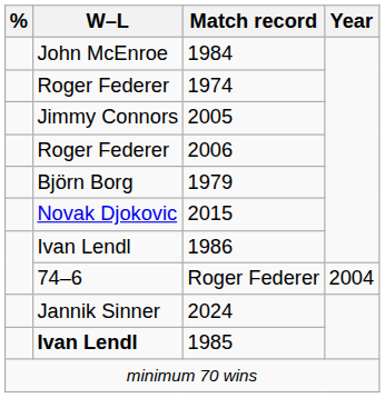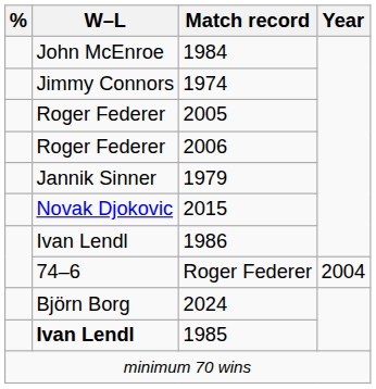1974 | W–L: Roger Federer -> Jimmy Connors
2005 | W–L: Jimmy Connors -> Roger Federer
1979 | W–L: Björn Borg -> Jannik Sinner
2024 | W–L: Jannik Sinner -> Björn Borg
